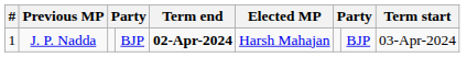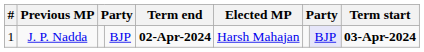J. P. Nadda | column 8: no background -> lavender background
J. P. Nadda | Term start: normal -> bold
